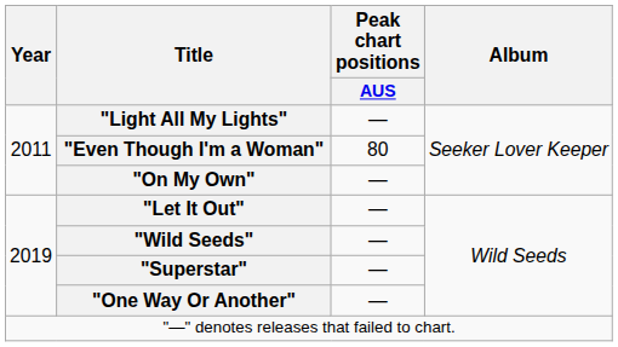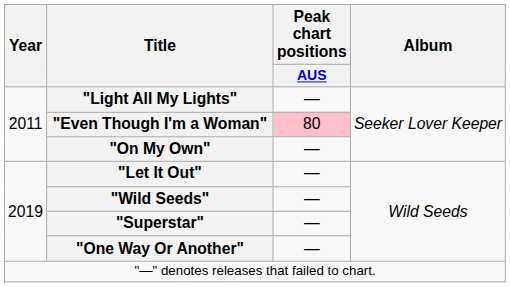"Even Though I'm a Woman" | Peak chart positions / AUS: no background -> pink background
